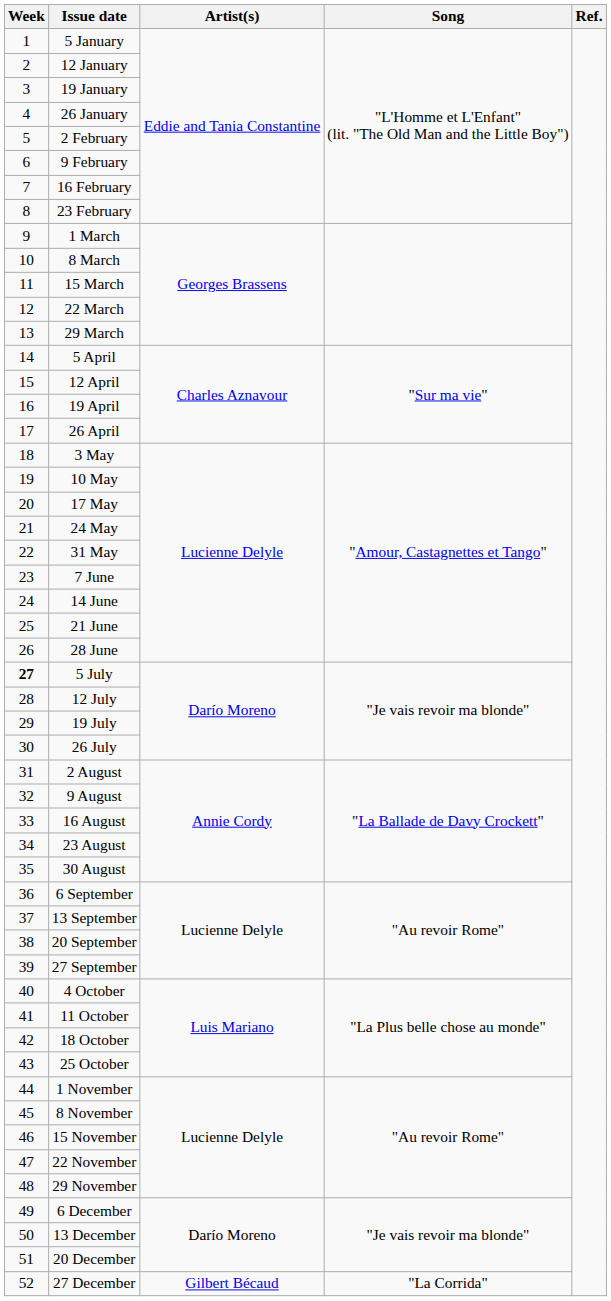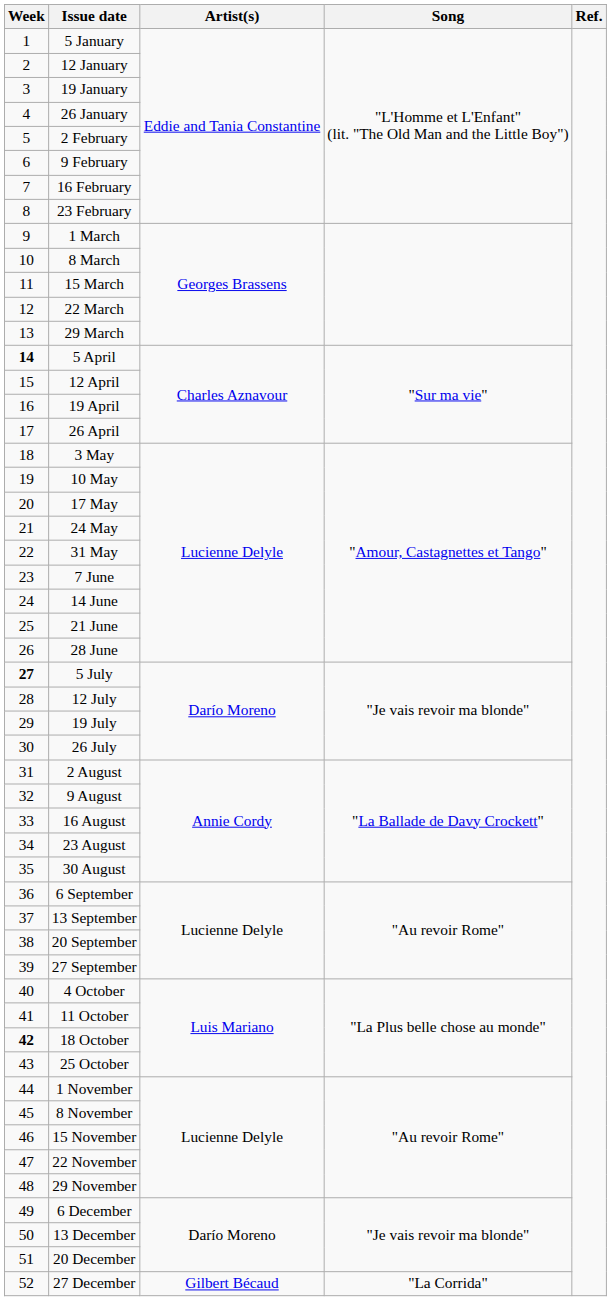5 April | Week: normal -> bold
18 October | Week: normal -> bold
